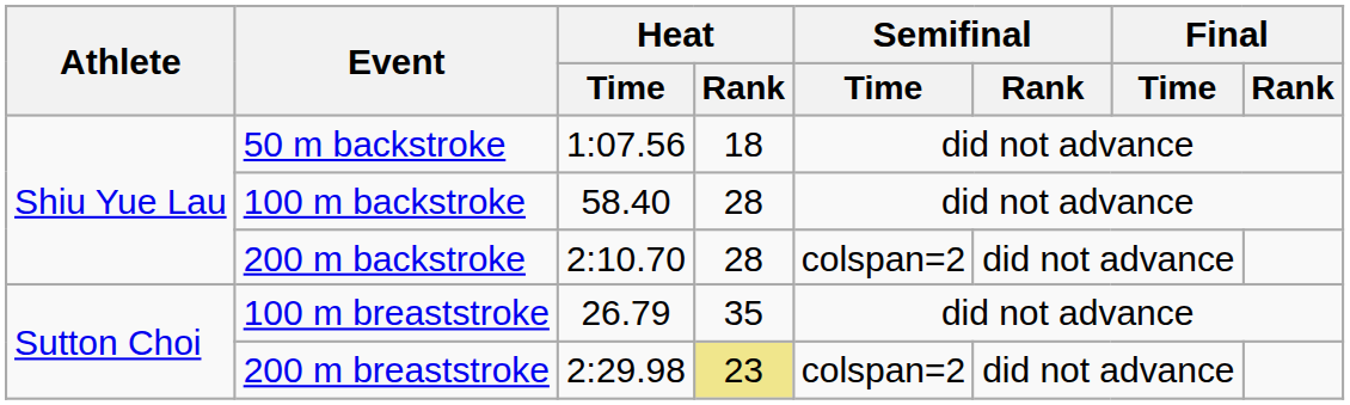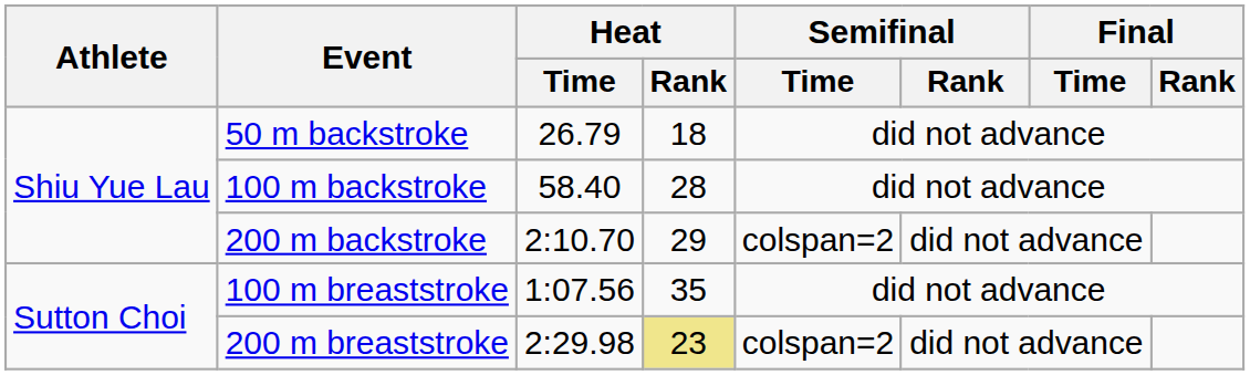50 m backstroke | Heat / Time: 1:07.56 -> 26.79
200 m backstroke | Heat / Rank: 28 -> 29
100 m breaststroke | Heat / Time: 26.79 -> 1:07.56
